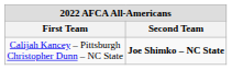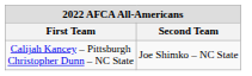Calijah Kancey – Pittsburgh Christopher Dunn – NC State | Second Team: bold -> normal
